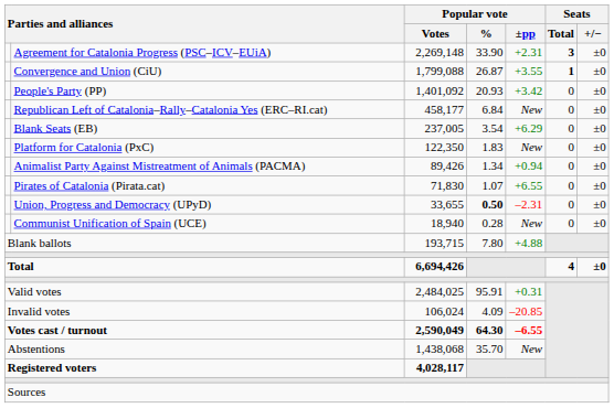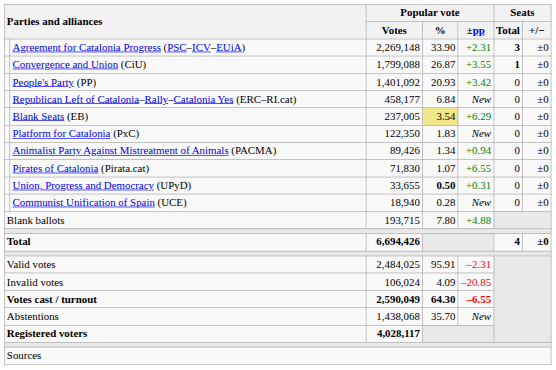Blank Seats (EB) | Popular vote / %: no background -> khaki background
Union, Progress and Democracy (UPyD) | Popular vote / ±pp: –2.31 -> +0.31
Valid votes | Popular vote / ±pp: +0.31 -> –2.31
